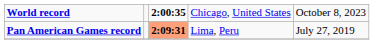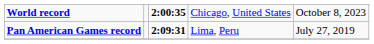Pan American Games record | column 3: lightsalmon background -> no background
